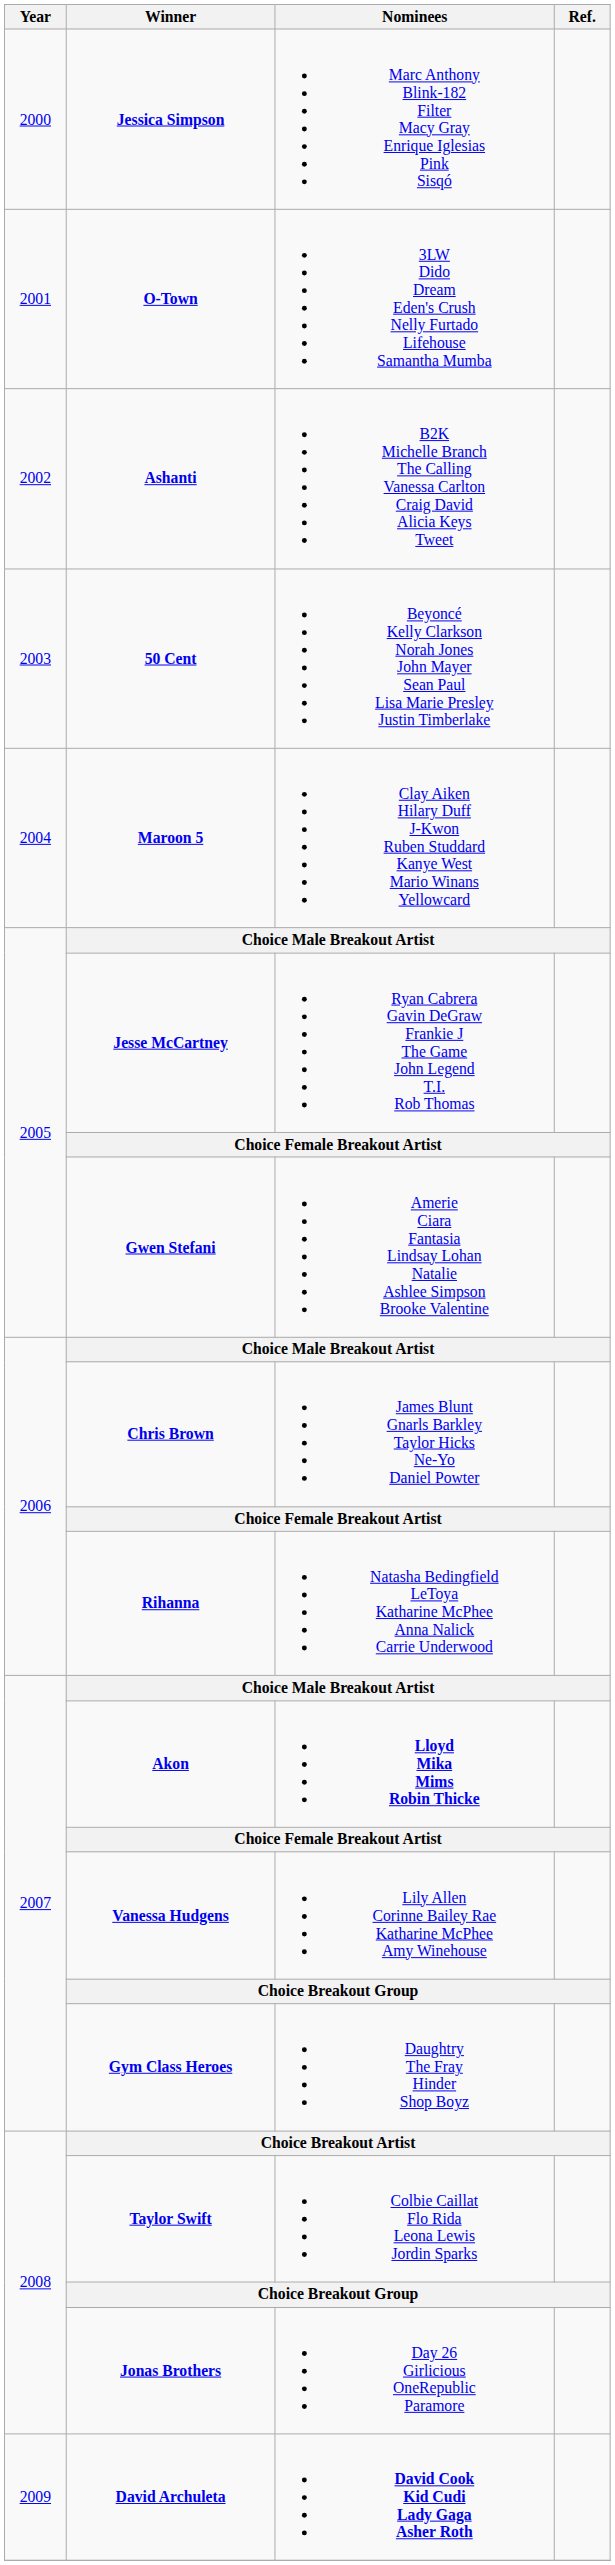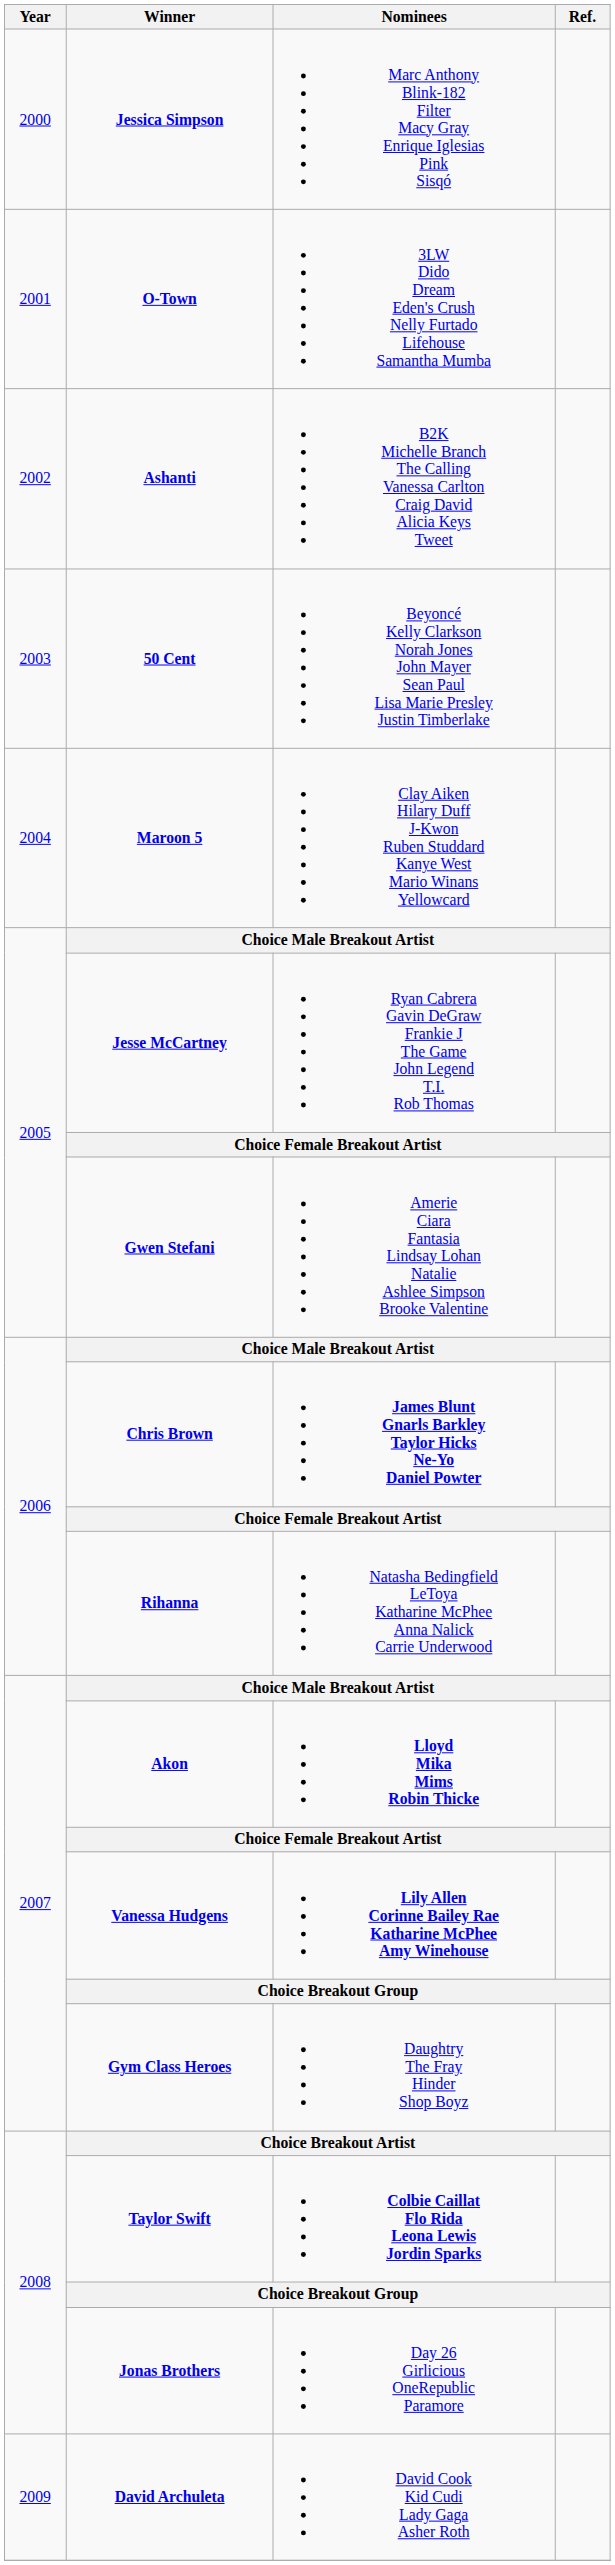Chris Brown | Nominees: normal -> bold
Vanessa Hudgens | Nominees: normal -> bold
Taylor Swift | Nominees: normal -> bold
David Archuleta | Nominees: bold -> normal
